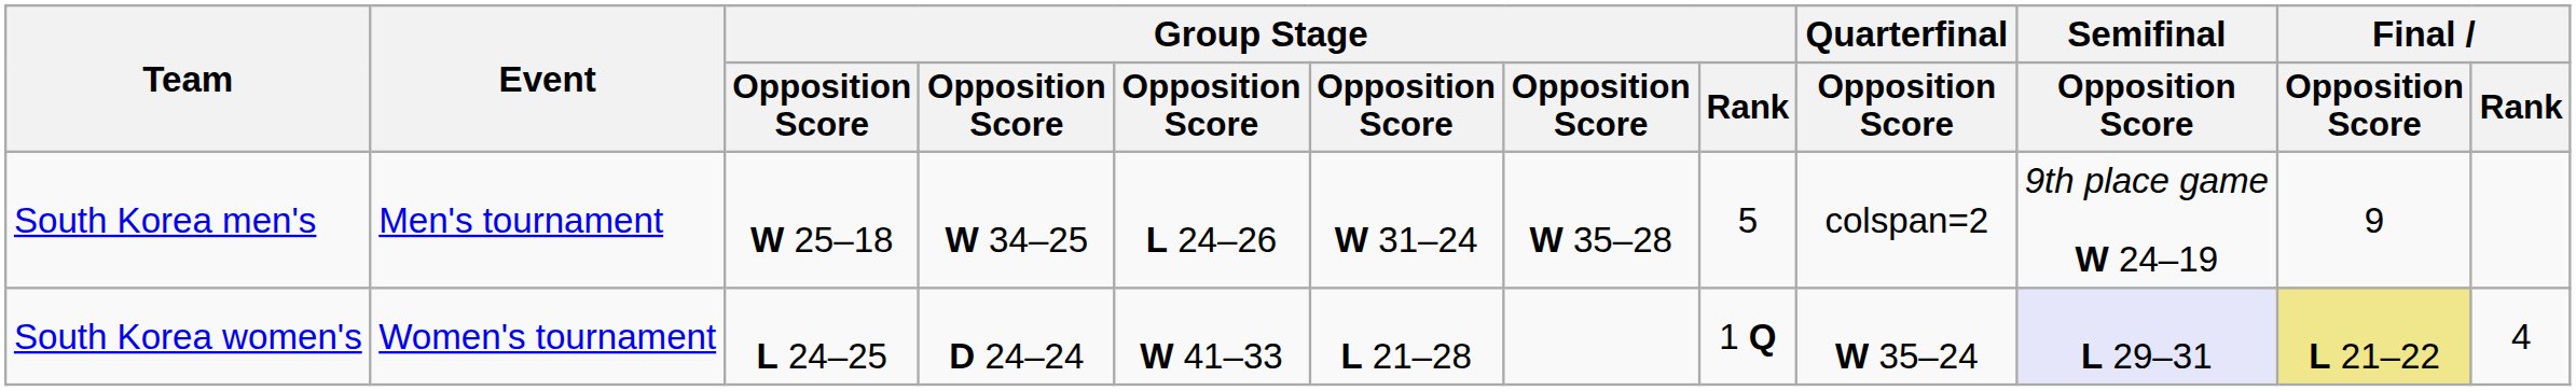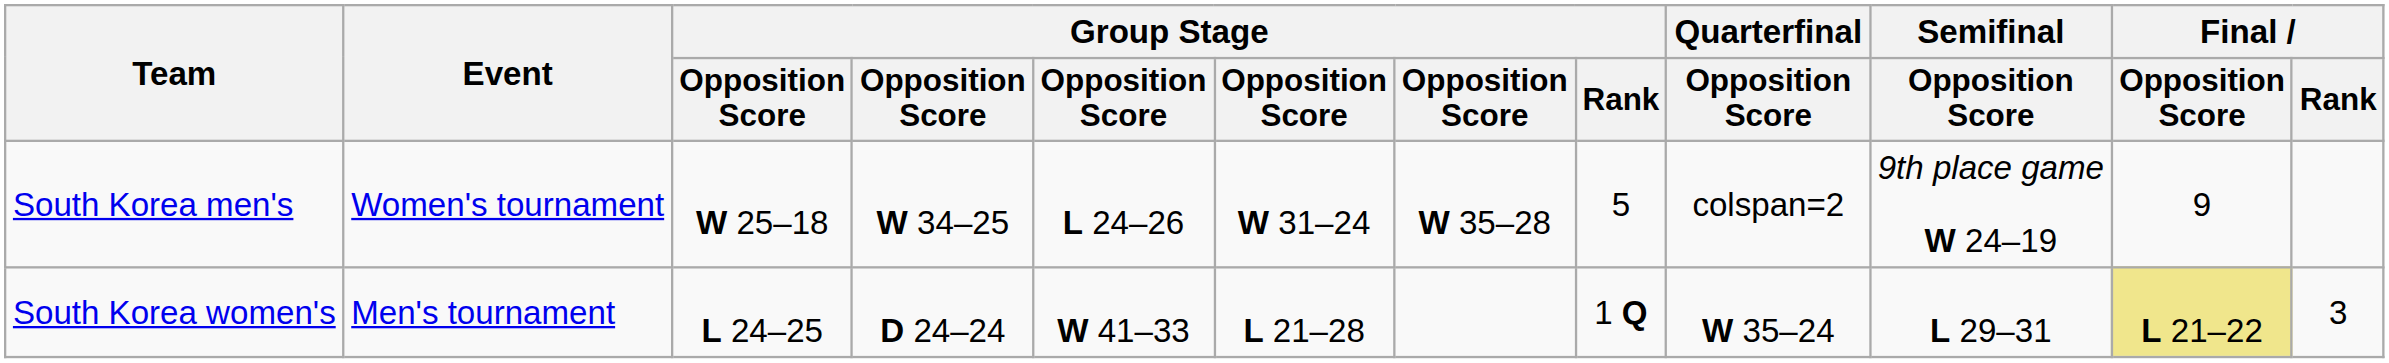South Korea men's | Event: Men's tournament -> Women's tournament
South Korea women's | Event: Women's tournament -> Men's tournament
South Korea women's | Semifinal / Opposition Score: lavender background -> no background
South Korea women's | Final / Rank: 4 -> 3
